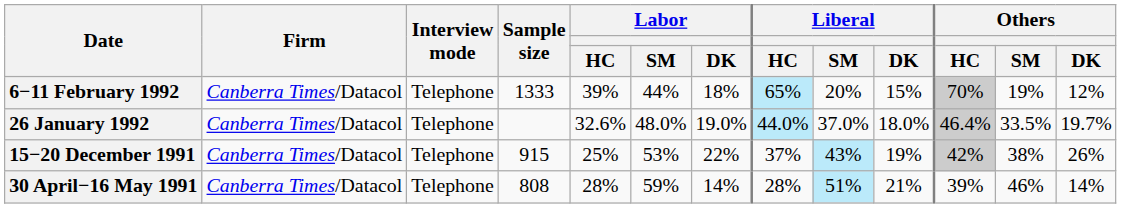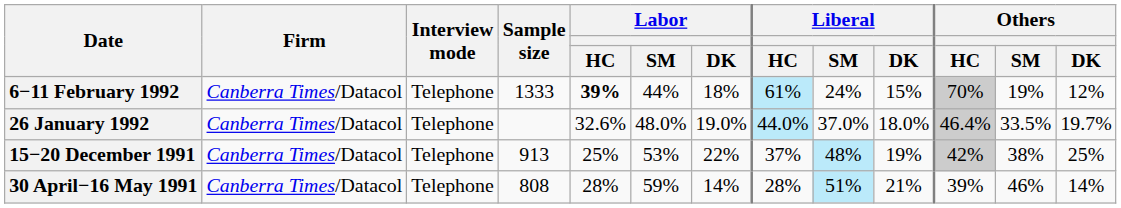6−11 February 1992 | Labor / HC: normal -> bold
6−11 February 1992 | Liberal / HC: 65% -> 61%
6−11 February 1992 | Liberal / SM: 20% -> 24%
15−20 December 1991 | Sample size: 915 -> 913
15−20 December 1991 | Liberal / SM: 43% -> 48%
15−20 December 1991 | Others / DK: 26% -> 25%
